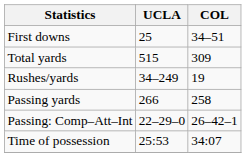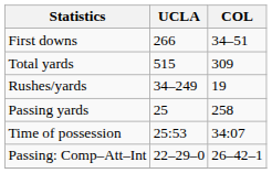First downs | UCLA: 25 -> 266
Passing yards | UCLA: 266 -> 25
rows swapped: Passing: Comp–Att–Int <-> Time of possession
